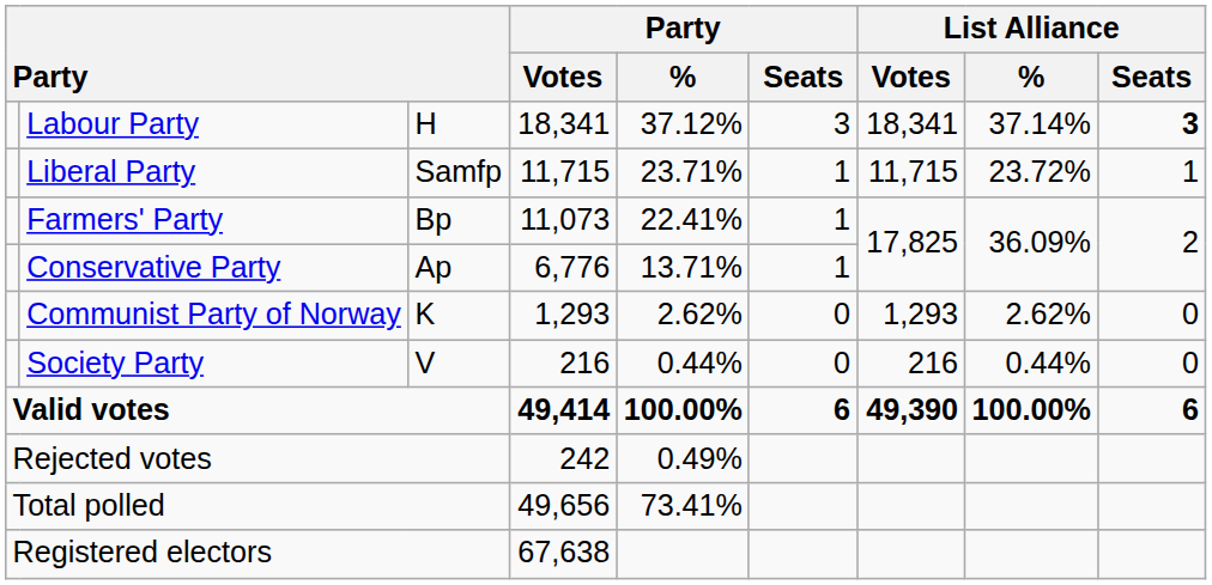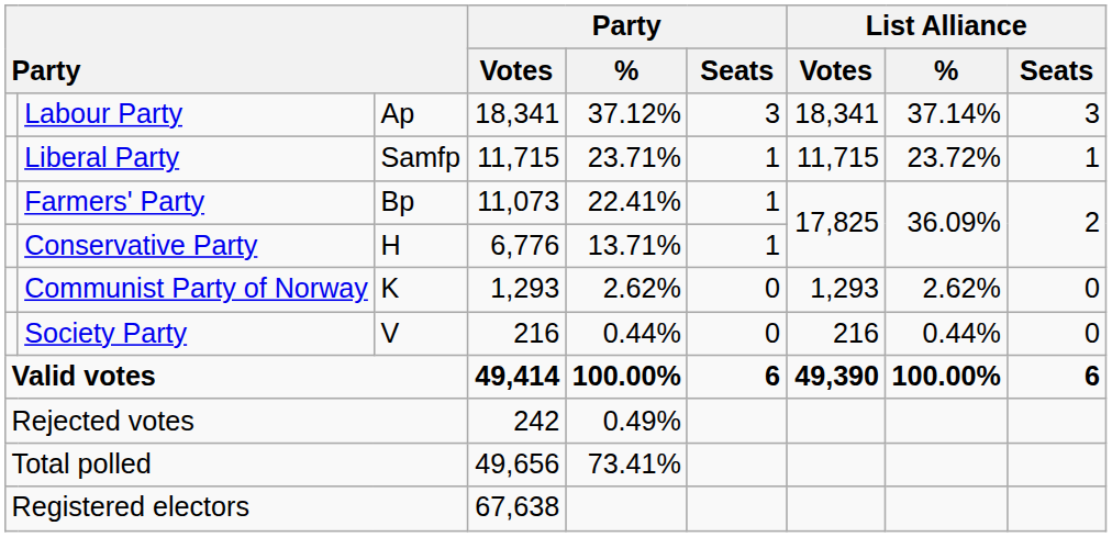Labour Party | column 3: H -> Ap
Labour Party | List Alliance / Seats: bold -> normal
Conservative Party | column 3: Ap -> H
